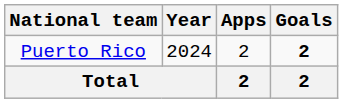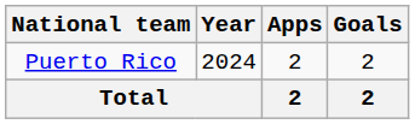Puerto Rico | Goals: bold -> normal
